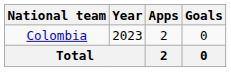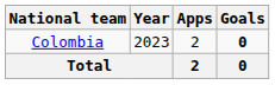Colombia | Goals: normal -> bold
